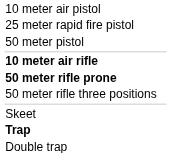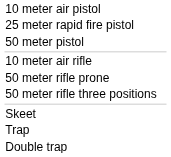10 meter air rifle | column 1: bold -> normal
50 meter rifle prone | column 1: bold -> normal
Trap | column 1: bold -> normal
